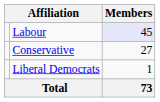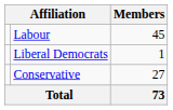Labour | Members: lavender background -> no background
rows swapped: Conservative <-> Liberal Democrats
